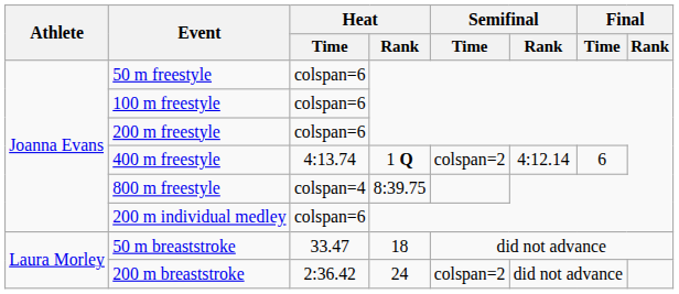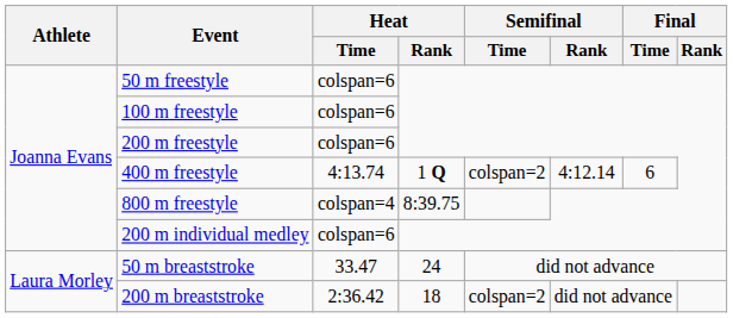50 m breaststroke | Heat / Rank: 18 -> 24
200 m breaststroke | Heat / Rank: 24 -> 18
